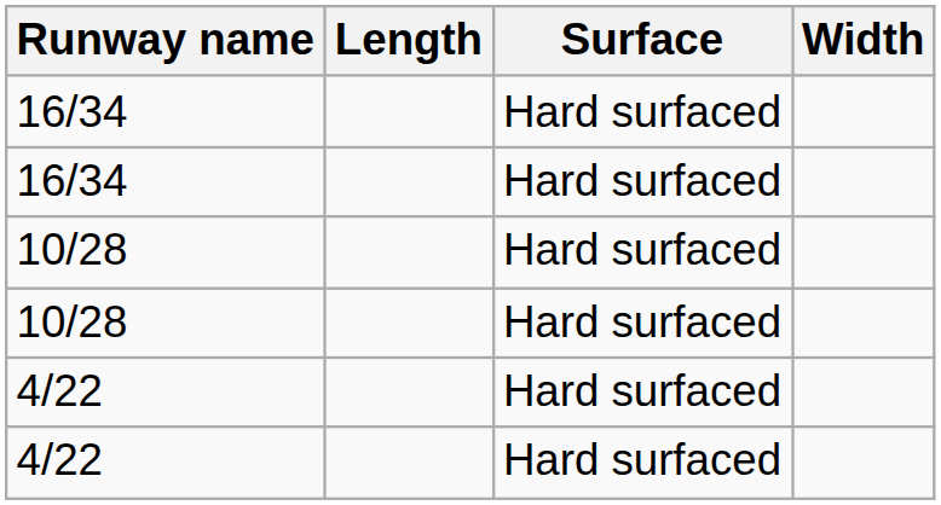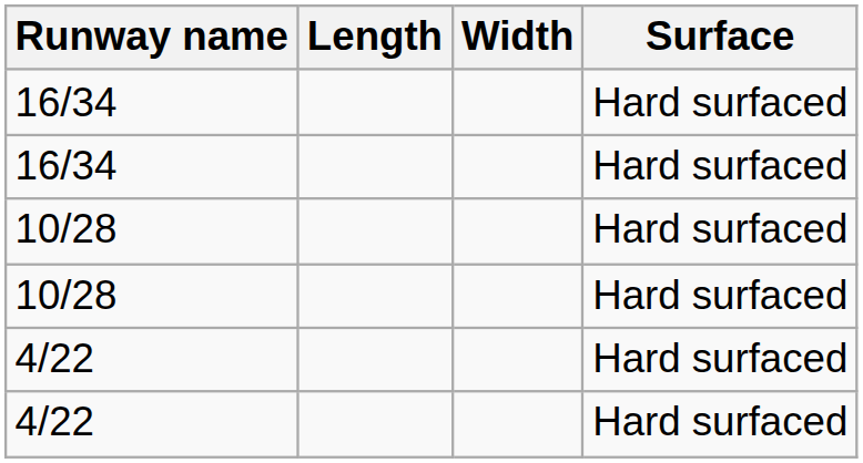columns swapped: Width <-> Surface
